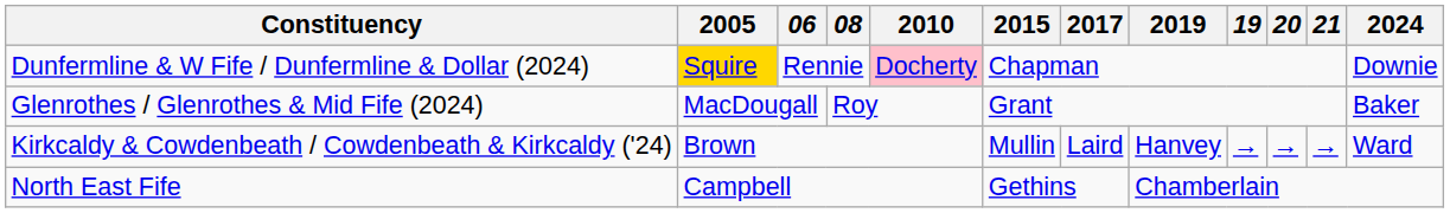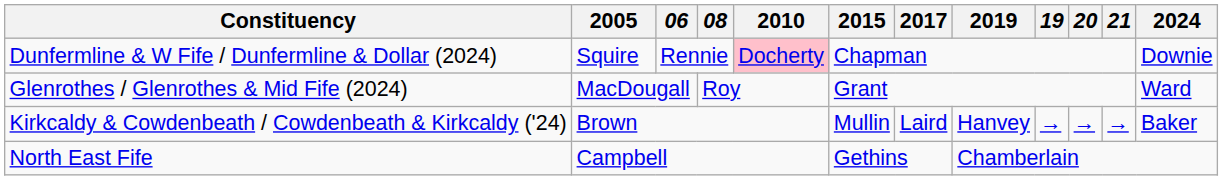Dunfermline & W Fife / Dunfermline & Dollar (2024) | 2005: gold background -> no background
Glenrothes / Glenrothes & Mid Fife (2024) | 2024: Baker -> Ward
Kirkcaldy & Cowdenbeath / Cowdenbeath & Kirkcaldy ('24) | 2024: Ward -> Baker
